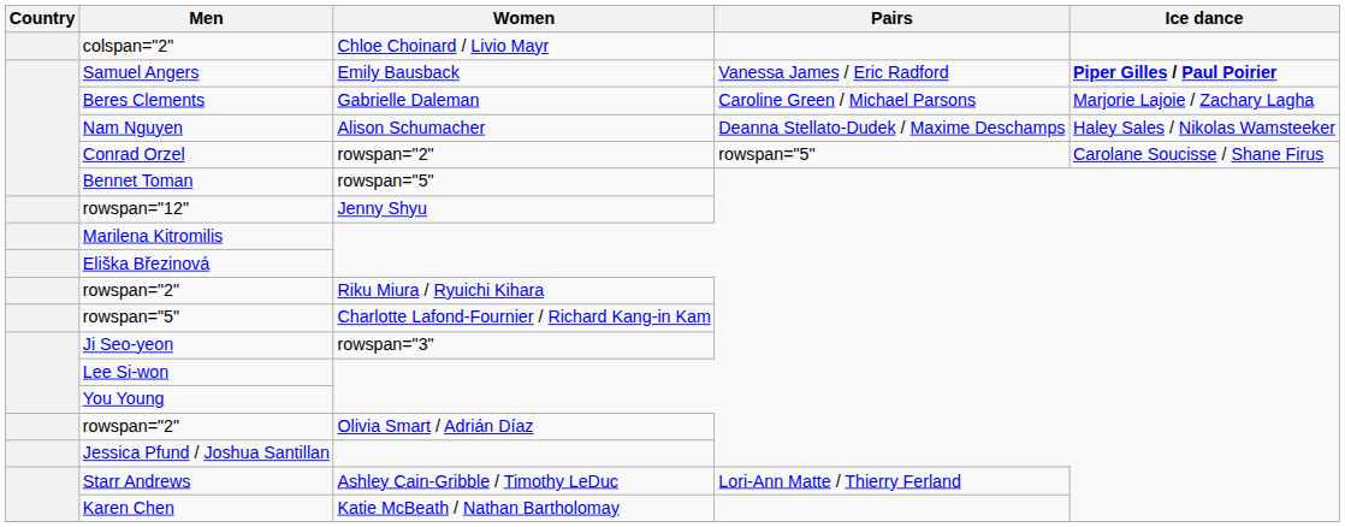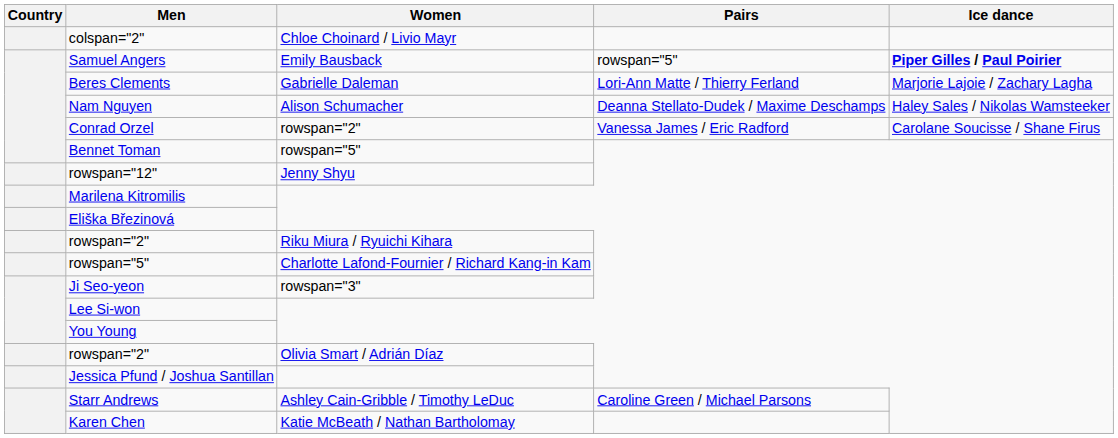Samuel Angers | Pairs: Vanessa James / Eric Radford -> rowspan="5"
Beres Clements | Pairs: Caroline Green / Michael Parsons -> Lori-Ann Matte / Thierry Ferland
Conrad Orzel | Pairs: rowspan="5" -> Vanessa James / Eric Radford
Starr Andrews | Pairs: Lori-Ann Matte / Thierry Ferland -> Caroline Green / Michael Parsons
